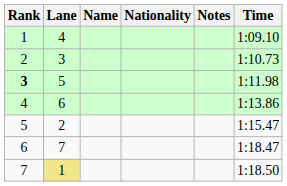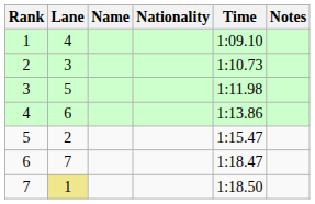columns swapped: Time <-> Notes
row 4 | Rank: bold -> normal
